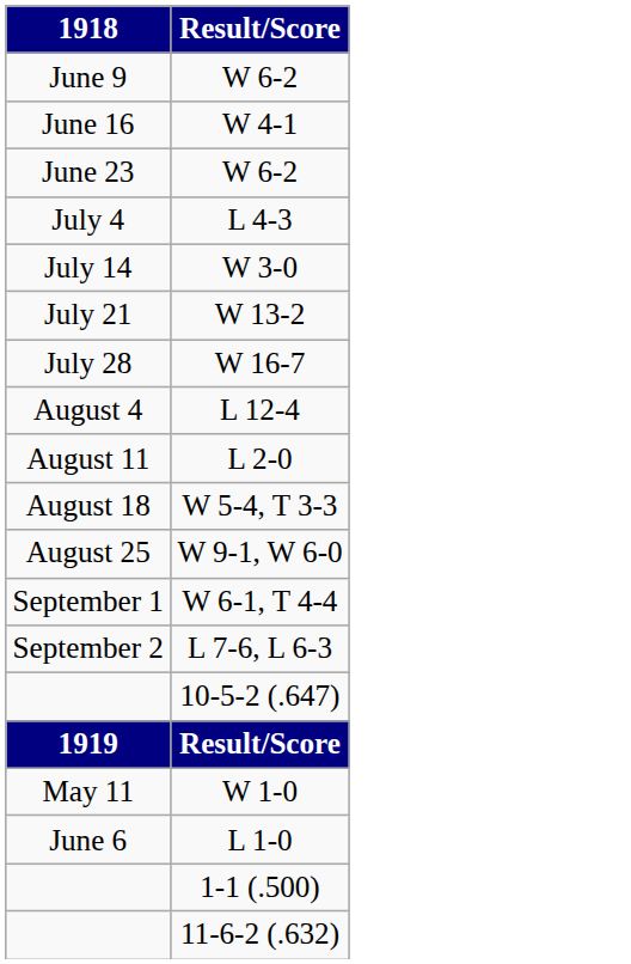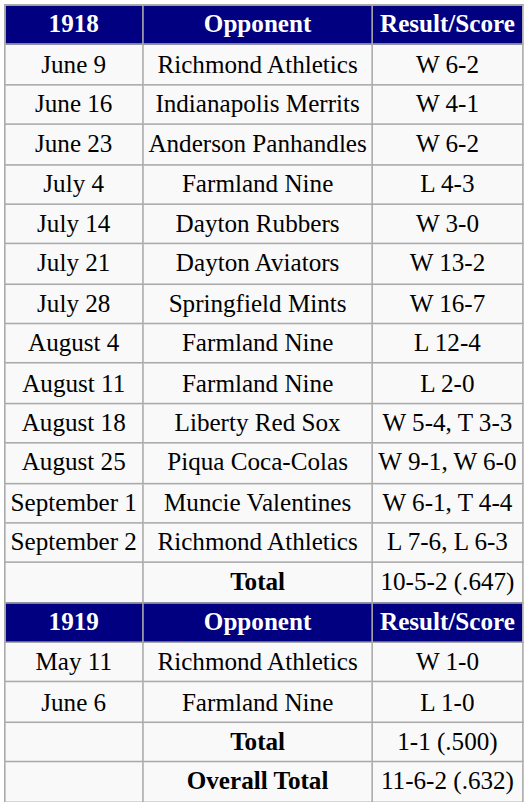+ column: Opponent | Richmond Athletics | Indianapolis Merrits | Anderson Panhandles | Farmland Nine | Dayton Rubbers | Dayton Aviators | Springfield Mints | Farmland Nine | Farmland Nine | Liberty Red Sox | Piqua Coca-Colas | Muncie Valentines | Richmond Athletics | Total | Opponent | Richmond Athletics | Farmland Nine | Total | Overall Total
